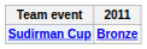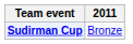Sudirman Cup | 2011: bold -> normal
